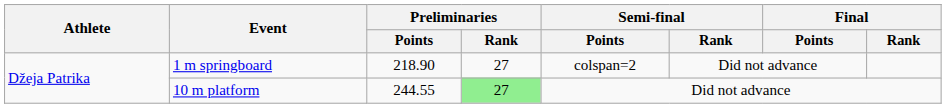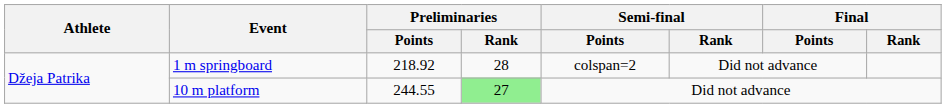1 m springboard | Preliminaries / Points: 218.90 -> 218.92
1 m springboard | Preliminaries / Rank: 27 -> 28
